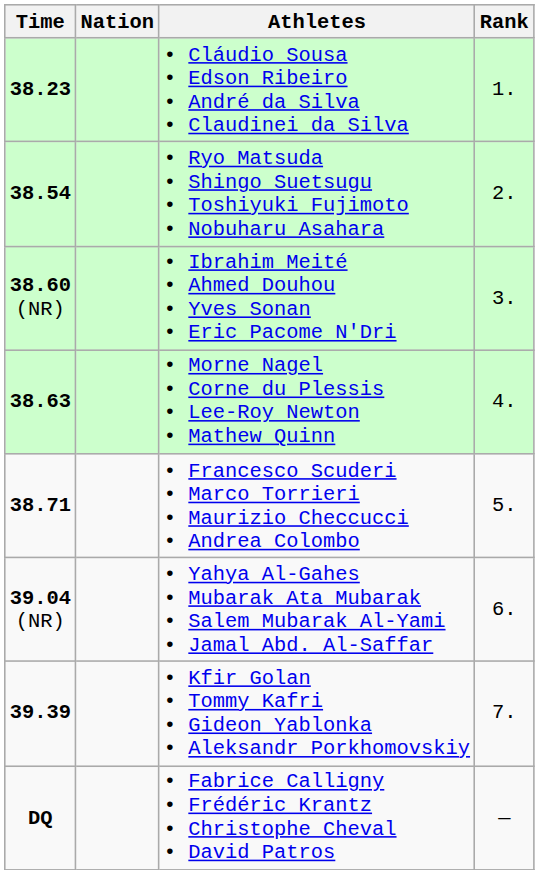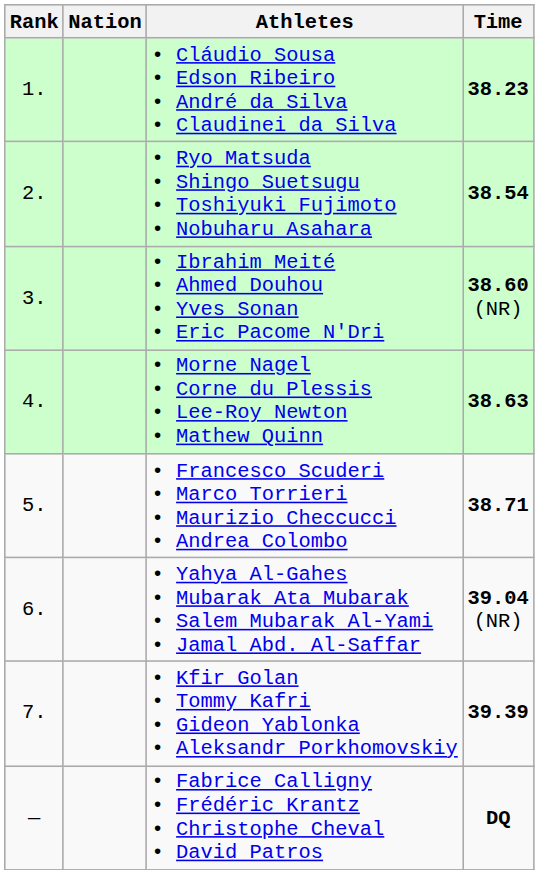columns swapped: Rank <-> Time
